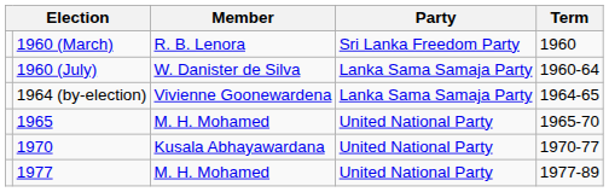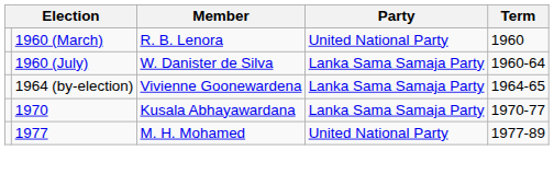1960 (March) | Party: Sri Lanka Freedom Party -> United National Party
- row: 1965 | M. H. Mohamed | United National Party | 1965-70
1970 | Party: United National Party -> Lanka Sama Samaja Party
